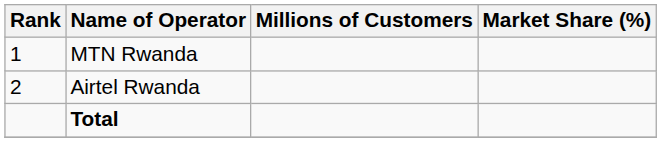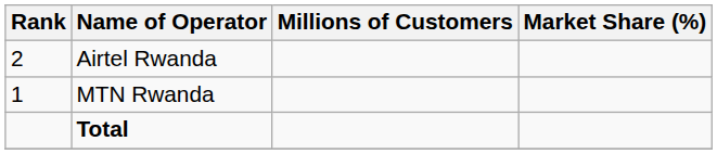rows swapped: MTN Rwanda <-> Airtel Rwanda
